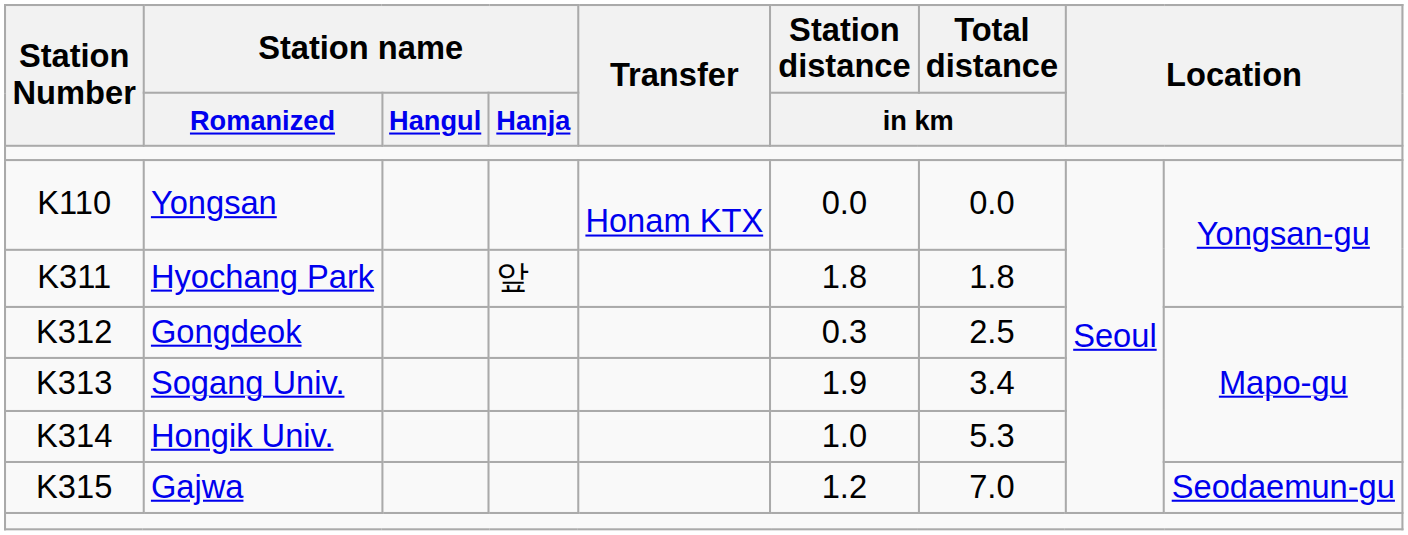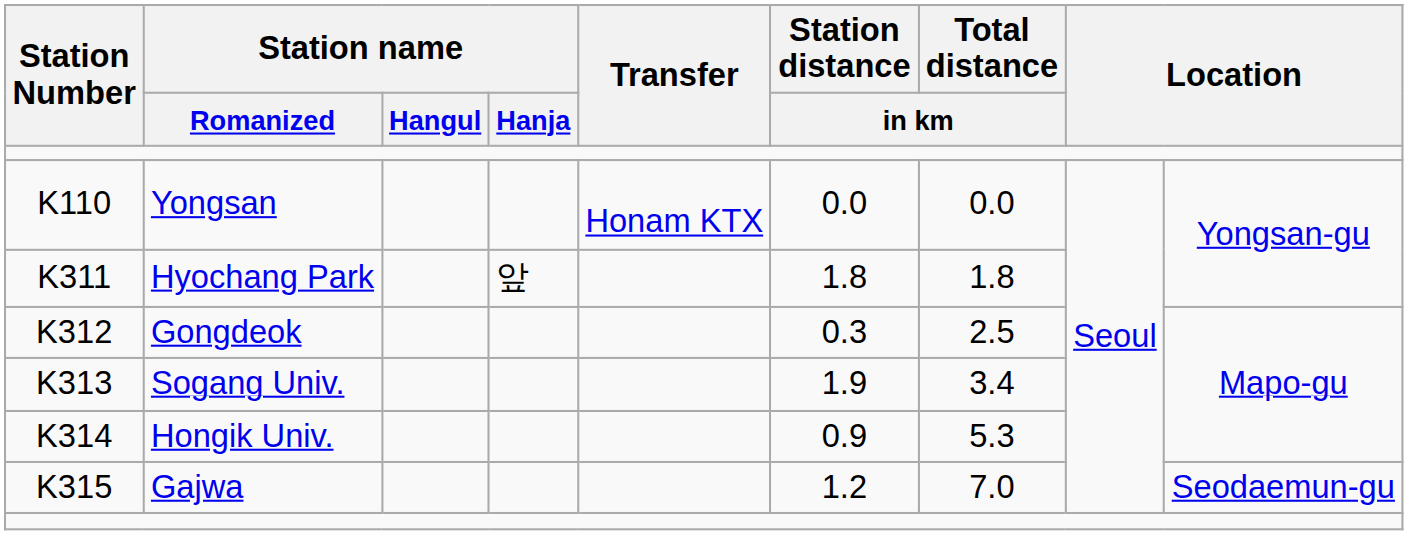K314 | Station distance / in km: 1.0 -> 0.9
